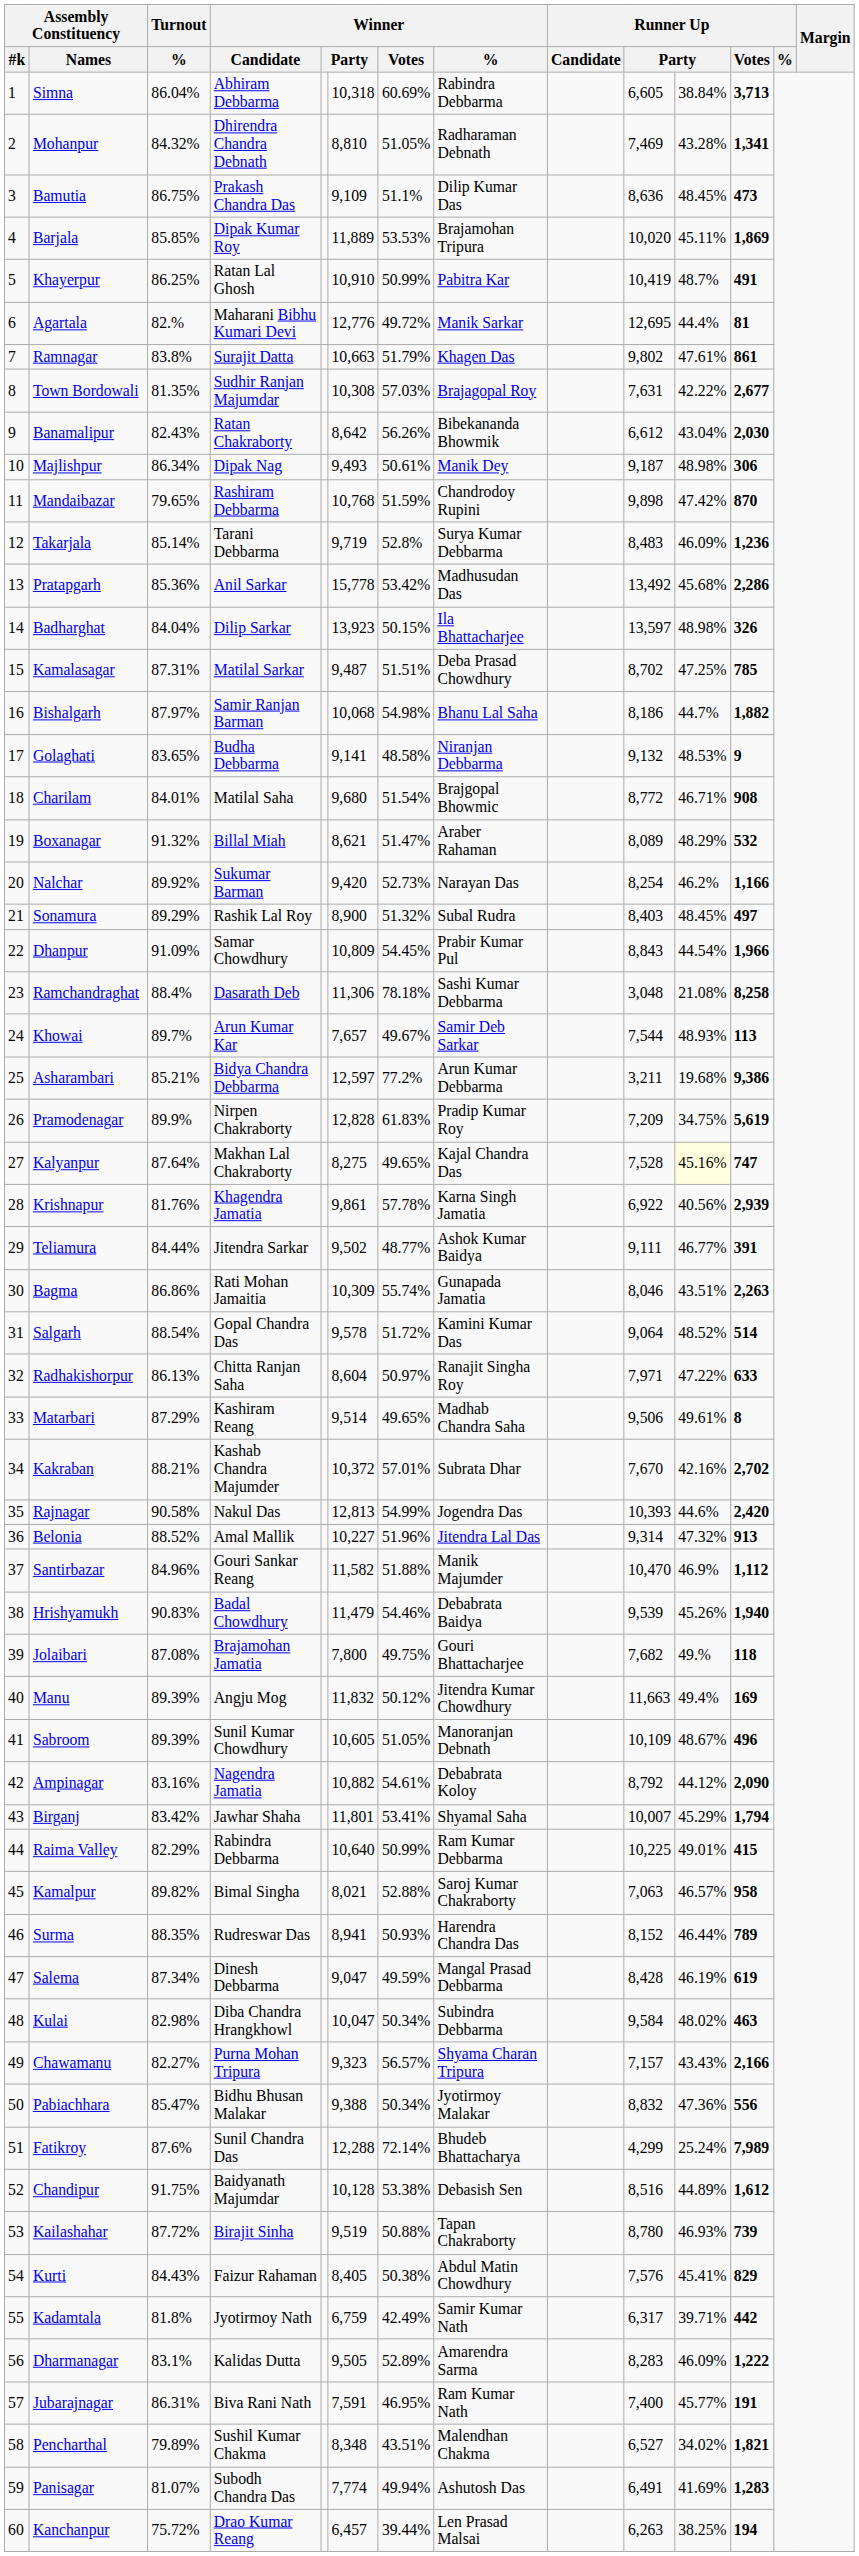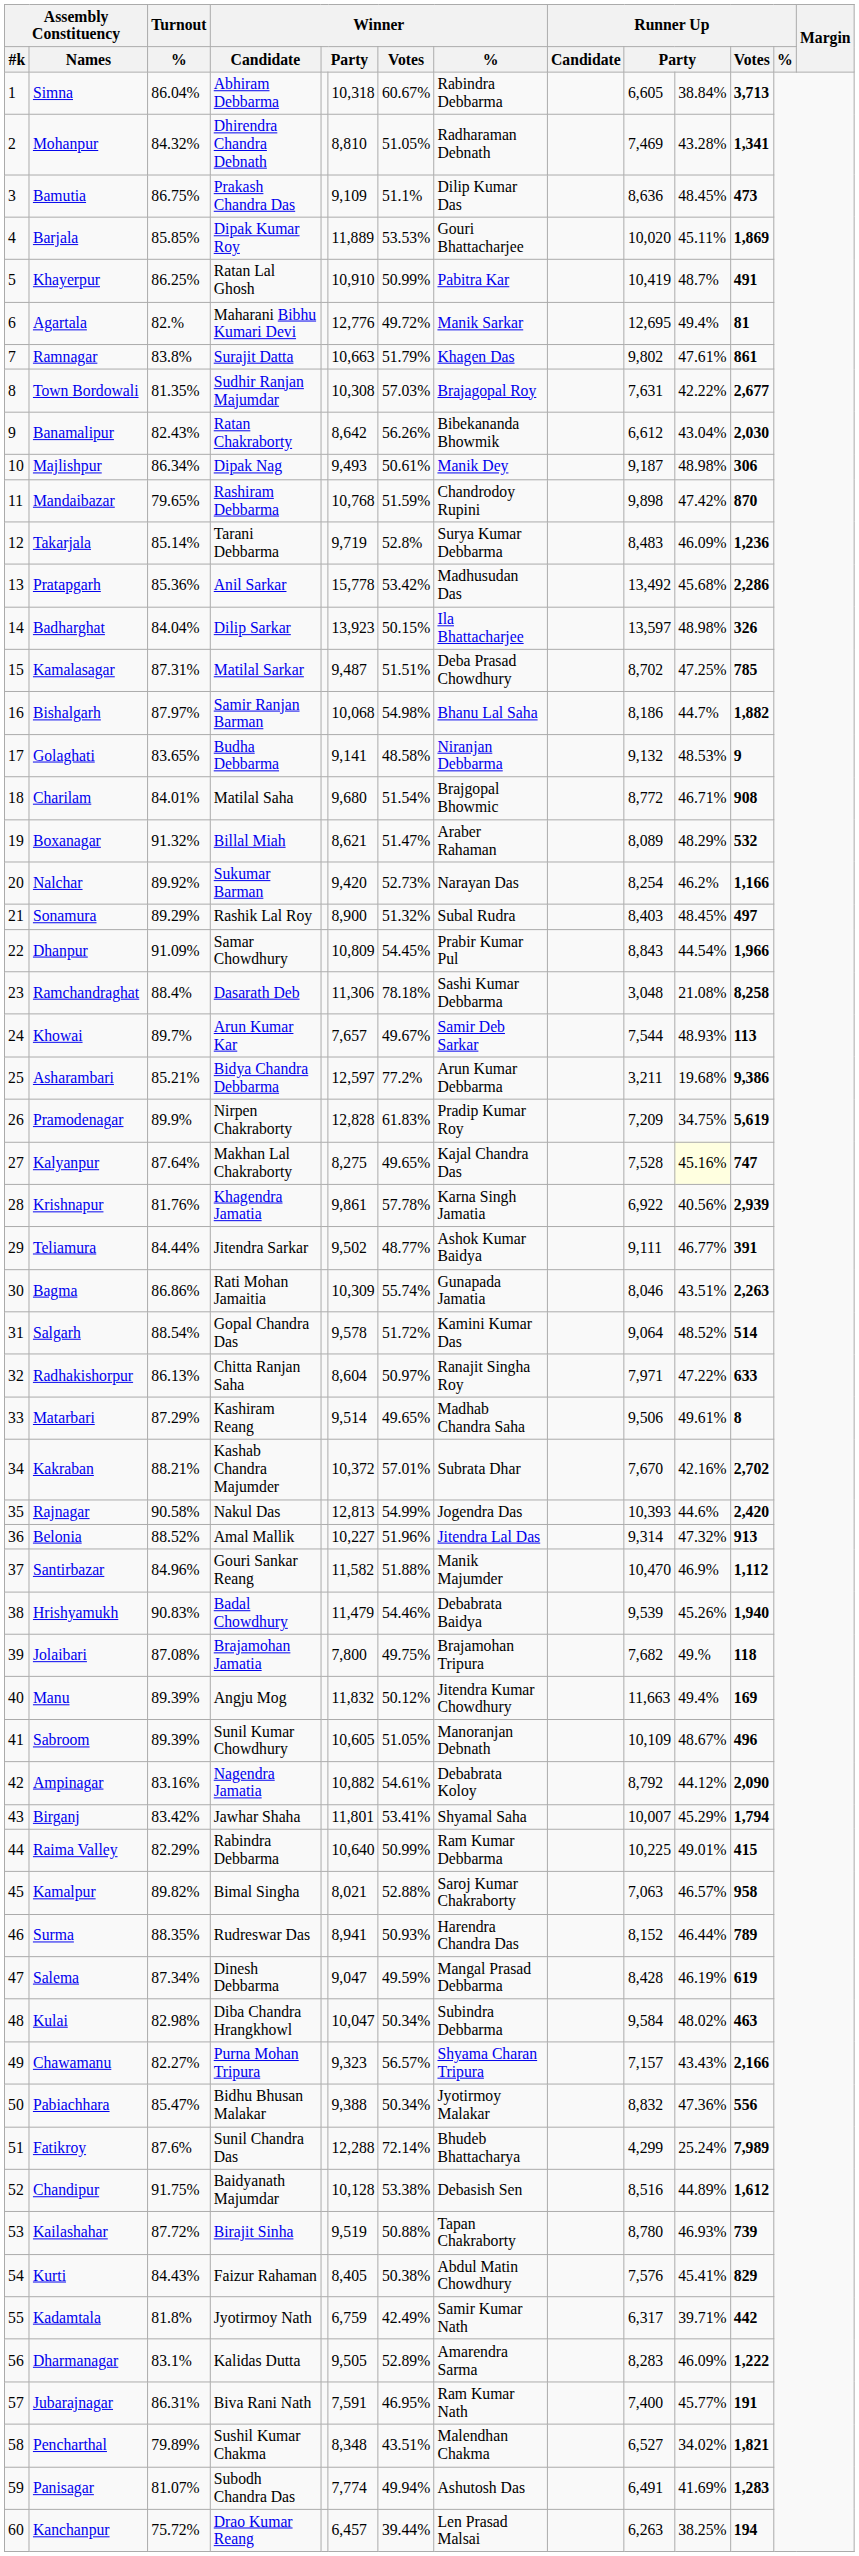Simna | Winner / Votes: 60.69% -> 60.67%
Barjala | Winner / %: Brajamohan Tripura -> Gouri Bhattacharjee
Agartala | column 11: 44.4% -> 49.4%
Jolaibari | Winner / %: Gouri Bhattacharjee -> Brajamohan Tripura
